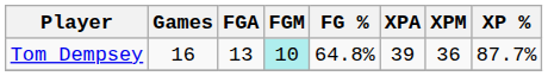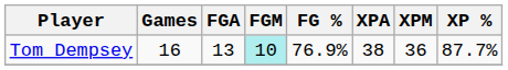Tom Dempsey | FG %: 64.8% -> 76.9%
Tom Dempsey | XPA: 39 -> 38
